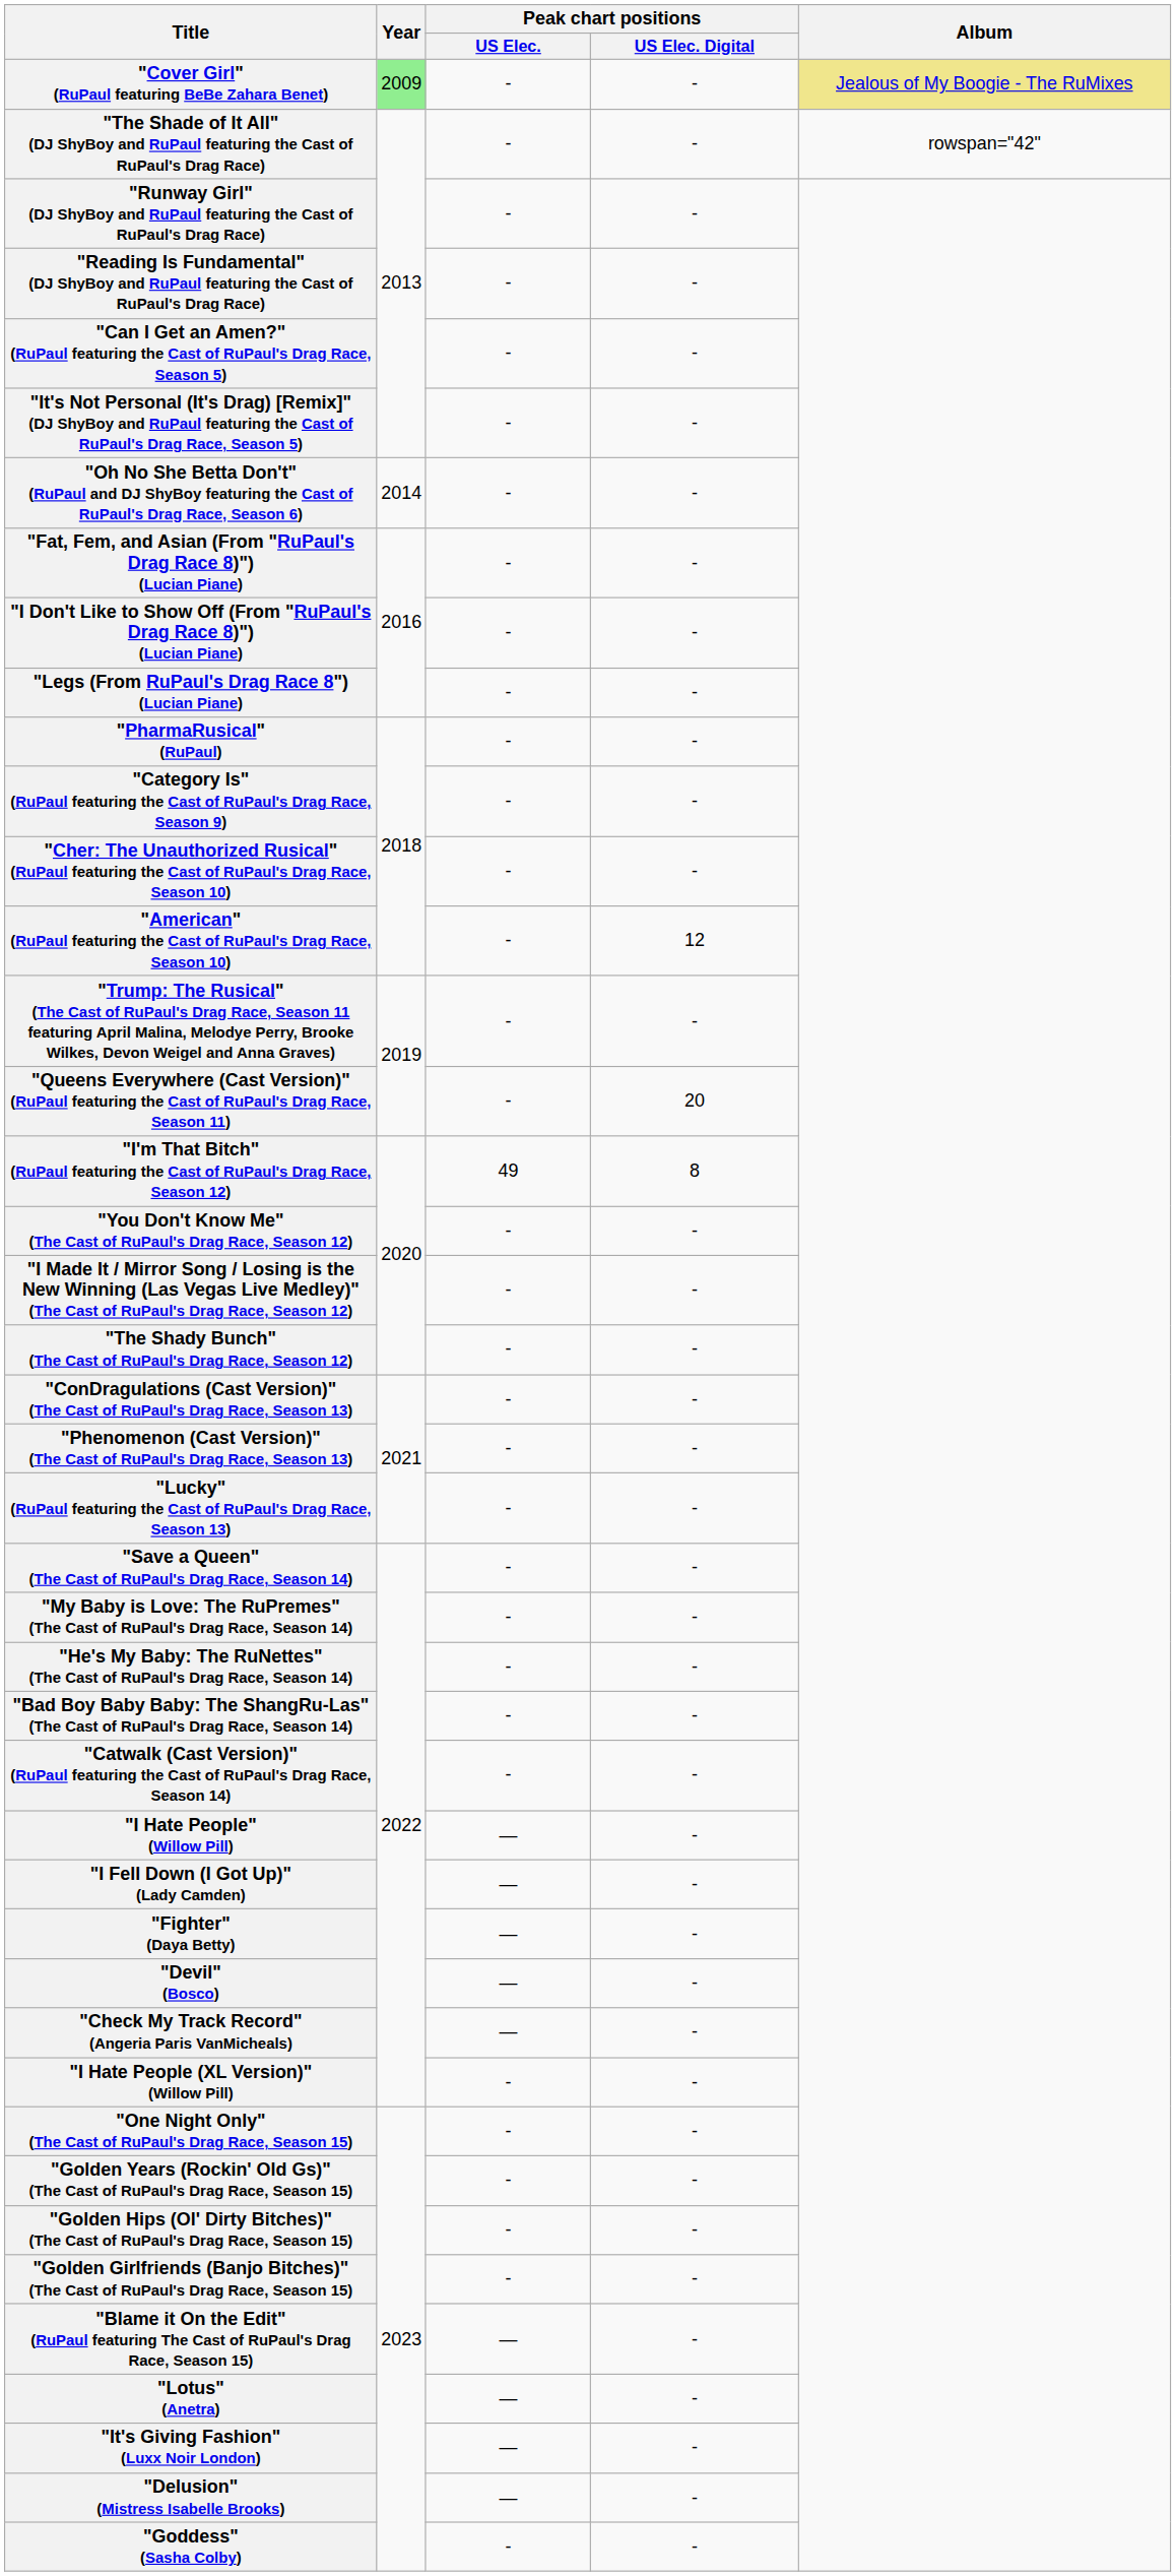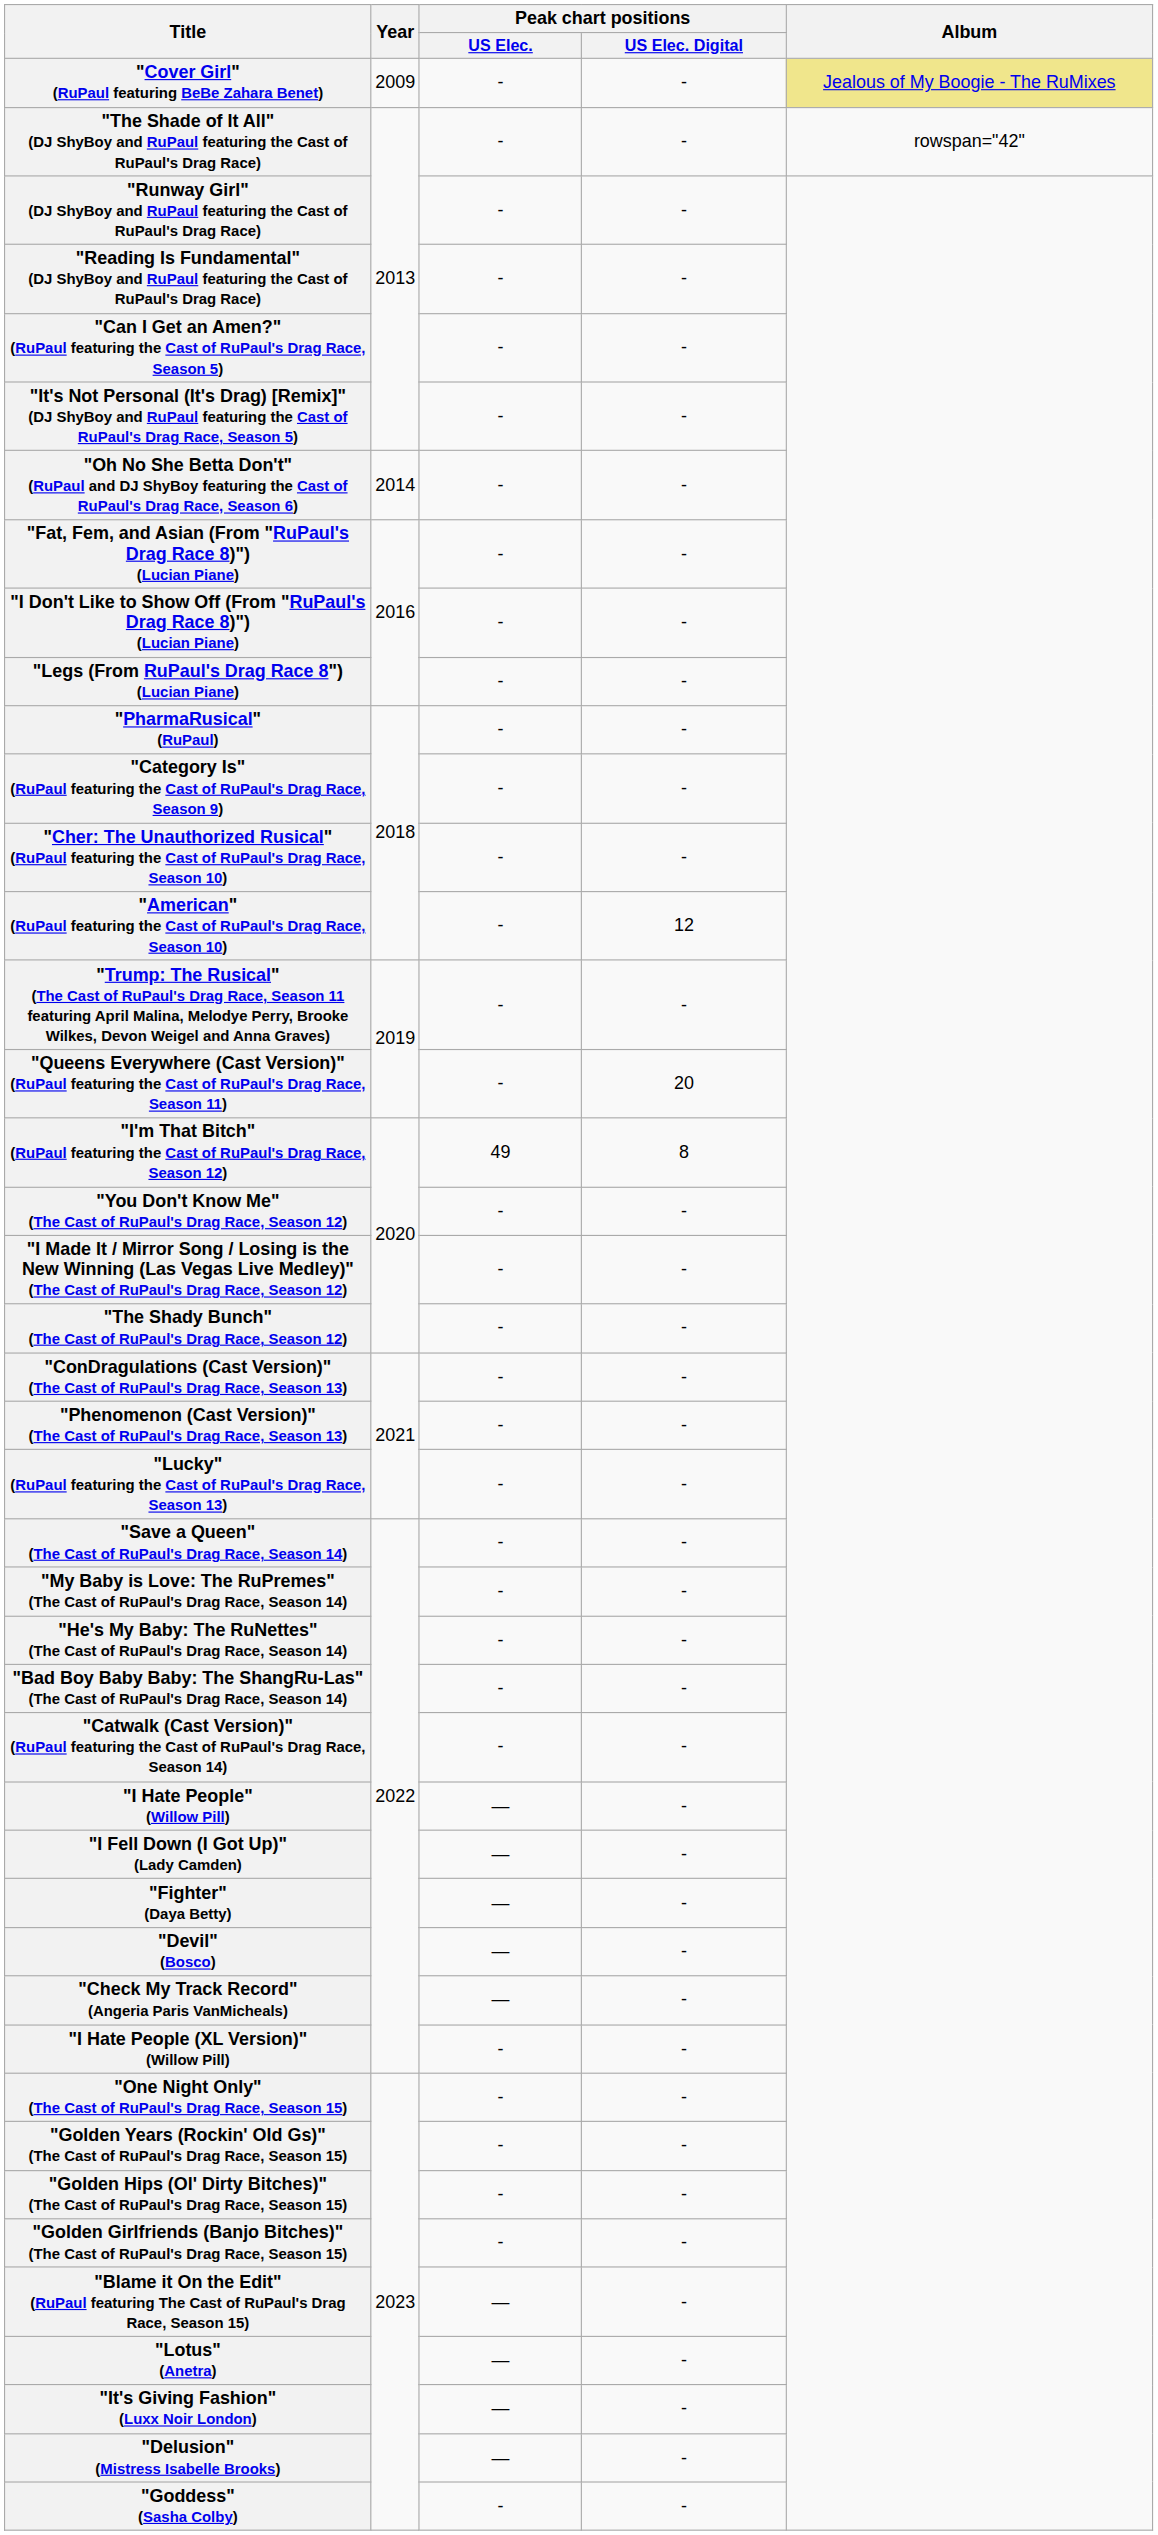"Cover Girl" (RuPaul featuring BeBe Zahara Benet) | Year: lightgreen background -> no background
